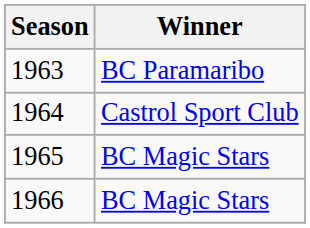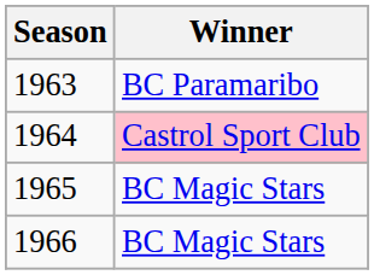1964 | Winner: no background -> pink background
